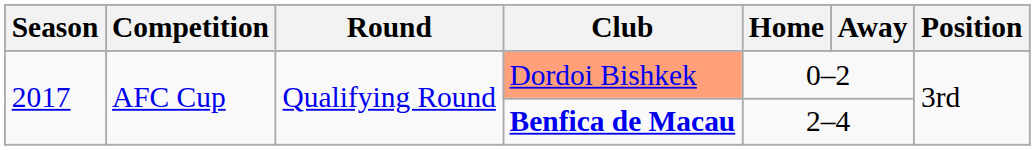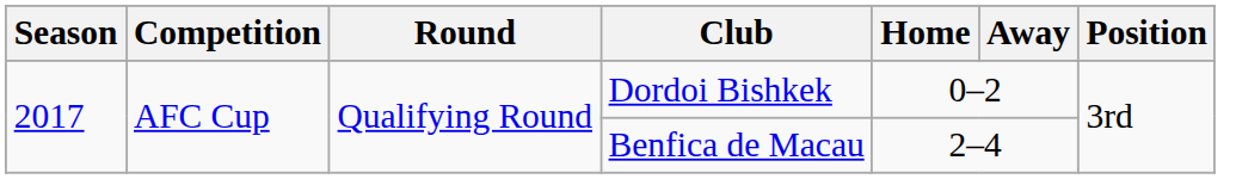Dordoi Bishkek | Club: lightsalmon background -> no background
Benfica de Macau | Club: bold -> normal
